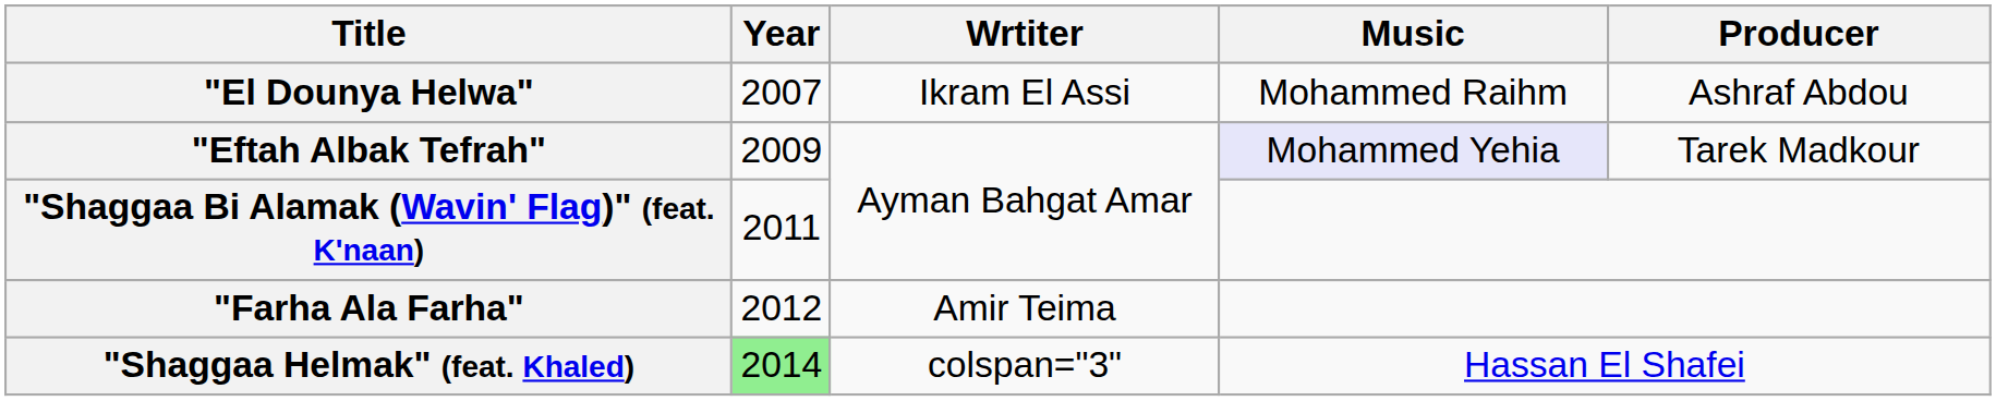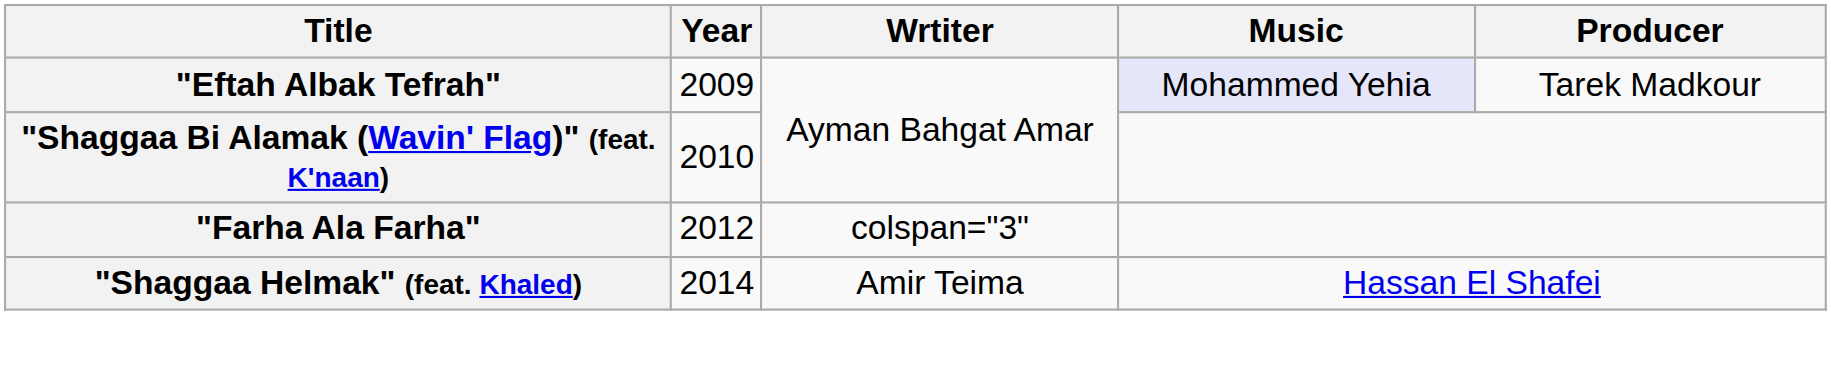- row: "El Dounya Helwa" | 2007 | Ikram El Assi | Mohammed Raihm | Ashraf Abdou
"Shaggaa Bi Alamak (Wavin' Flag)" (feat. K'naan) | Year: 2011 -> 2010
"Farha Ala Farha" | Wrtiter: Amir Teima -> colspan="3"
"Shaggaa Helmak" (feat. Khaled) | Year: lightgreen background -> no background
"Shaggaa Helmak" (feat. Khaled) | Wrtiter: colspan="3" -> Amir Teima
